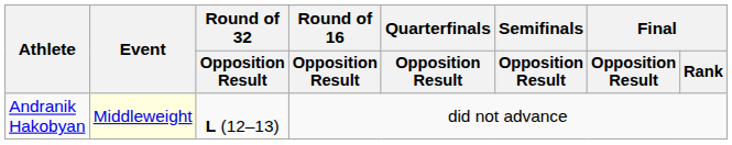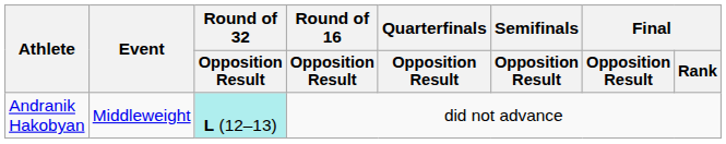Andranik Hakobyan | Event: lightyellow background -> no background
Andranik Hakobyan | Round of 32 / Opposition Result: no background -> paleturquoise background
